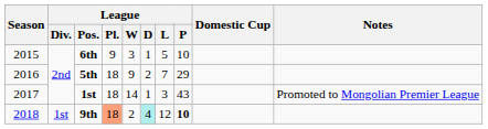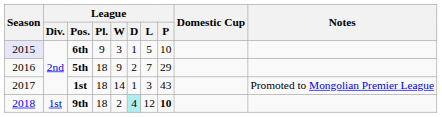6th | Season: no background -> lavender background
9th | League / Pl.: lightsalmon background -> no background
